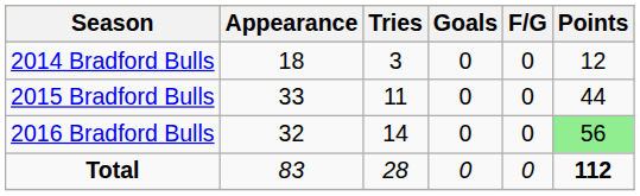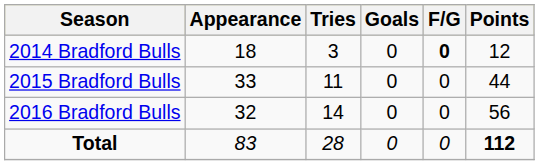2014 Bradford Bulls | F/G: normal -> bold
2016 Bradford Bulls | Points: lightgreen background -> no background
